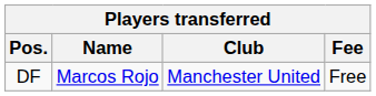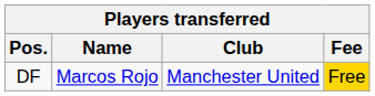DF | Fee: no background -> gold background
